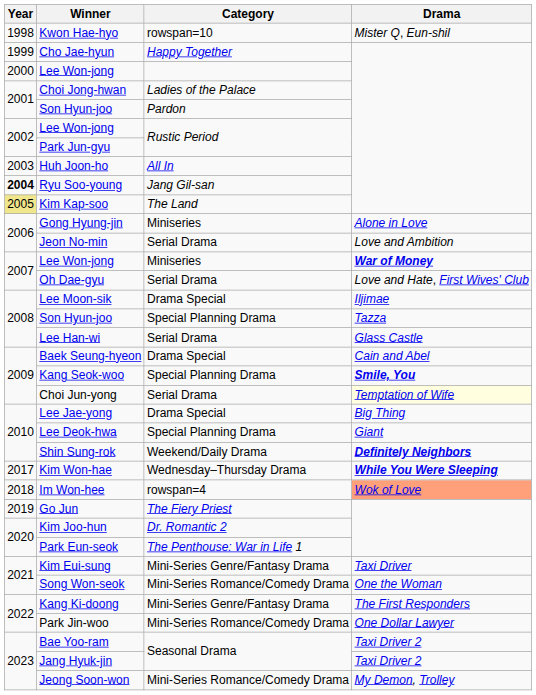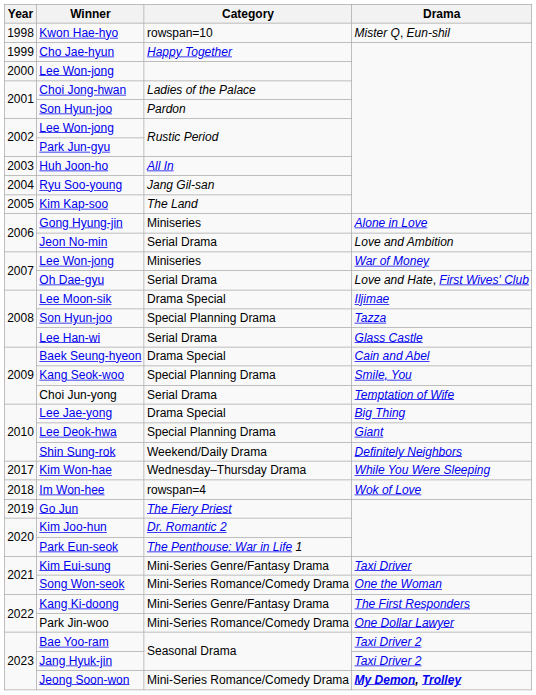Ryu Soo-young | Year: bold -> normal
Kim Kap-soo | Year: khaki background -> no background
Lee Won-jong / Miniseries | Drama: bold -> normal
Kang Seok-woo | Drama: bold -> normal
Choi Jun-yong | Drama: lightyellow background -> no background
Shin Sung-rok | Drama: bold -> normal
Kim Won-hae | Drama: bold -> normal
Im Won-hee | Drama: lightsalmon background -> no background
Jeong Soon-won | Drama: normal -> bold
